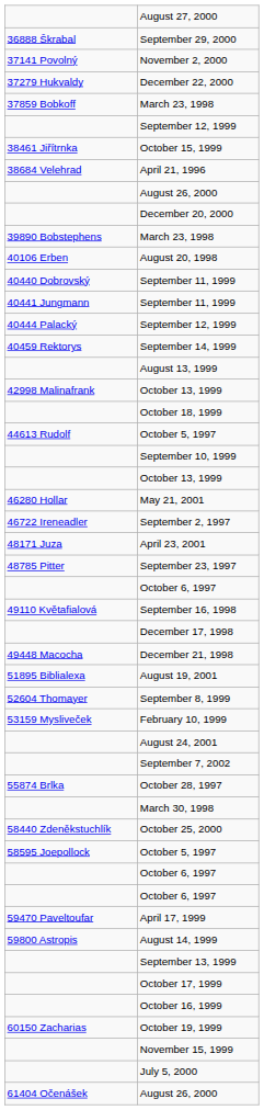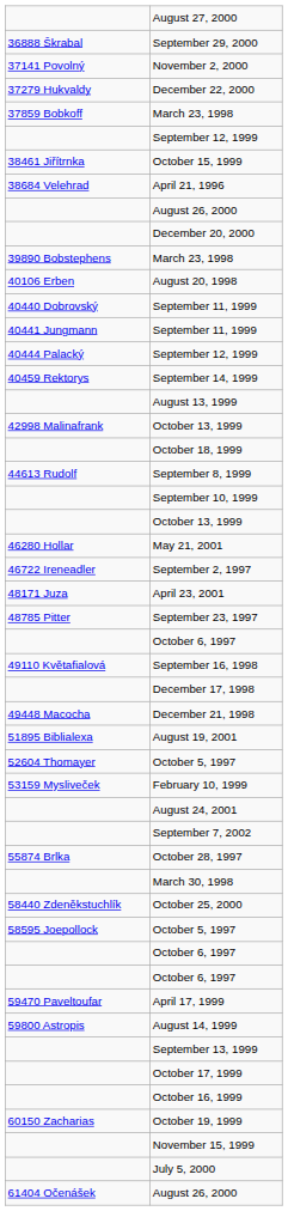row 20 | column 2: October 5, 1997 -> September 8, 1999
row 32 | column 2: September 8, 1999 -> October 5, 1997
